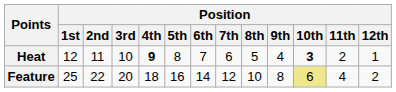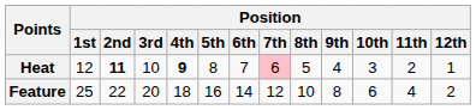Heat | Position / 2nd: normal -> bold
Heat | Position / 7th: no background -> pink background
Heat | Position / 10th: bold -> normal
Feature | Position / 10th: khaki background -> no background
